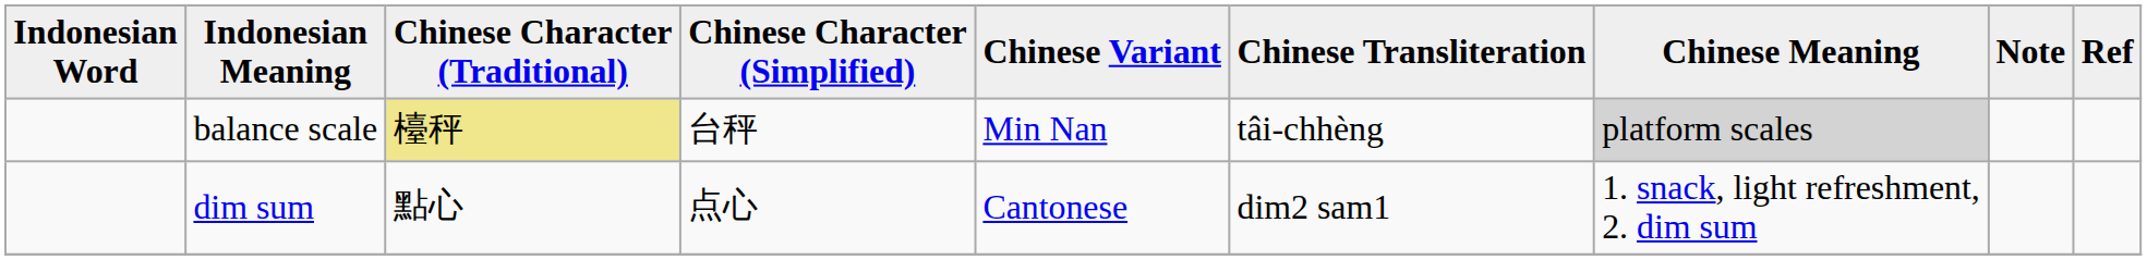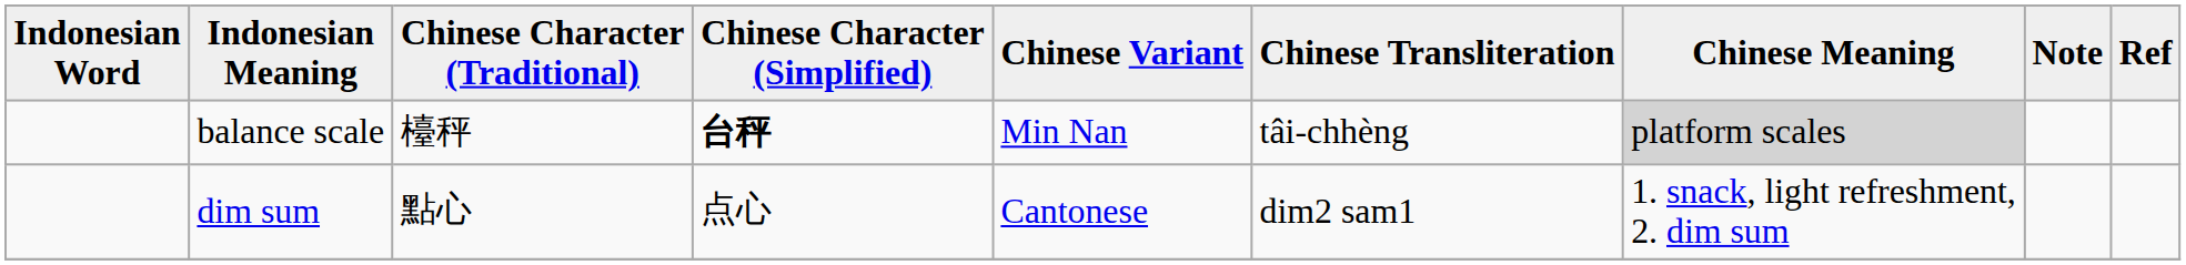balance scale | Chinese Character (Traditional): khaki background -> no background
balance scale | Chinese Character (Simplified): normal -> bold
